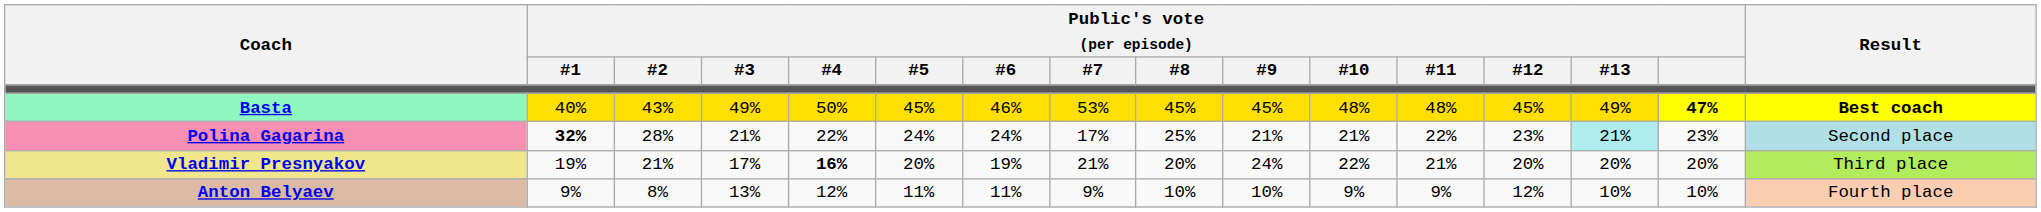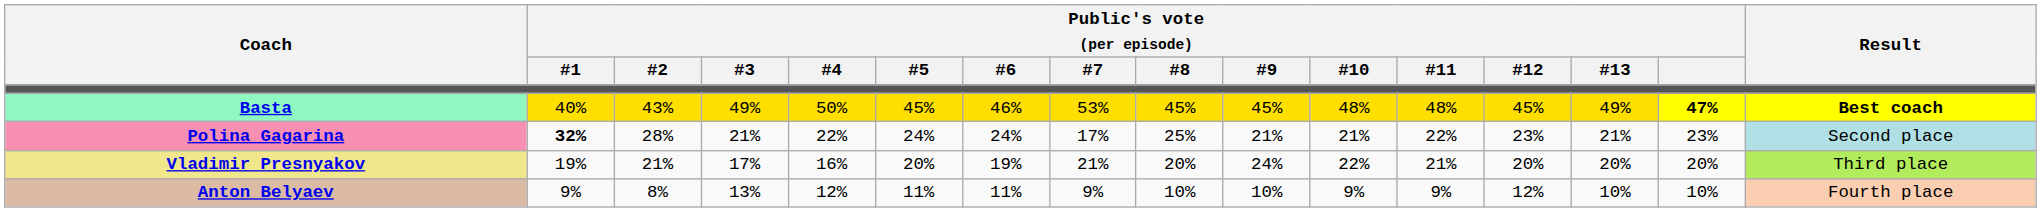Polina Gagarina | Public's vote (per episode) / #13: paleturquoise background -> no background
Vladimir Presnyakov | Public's vote (per episode) / #4: bold -> normal
